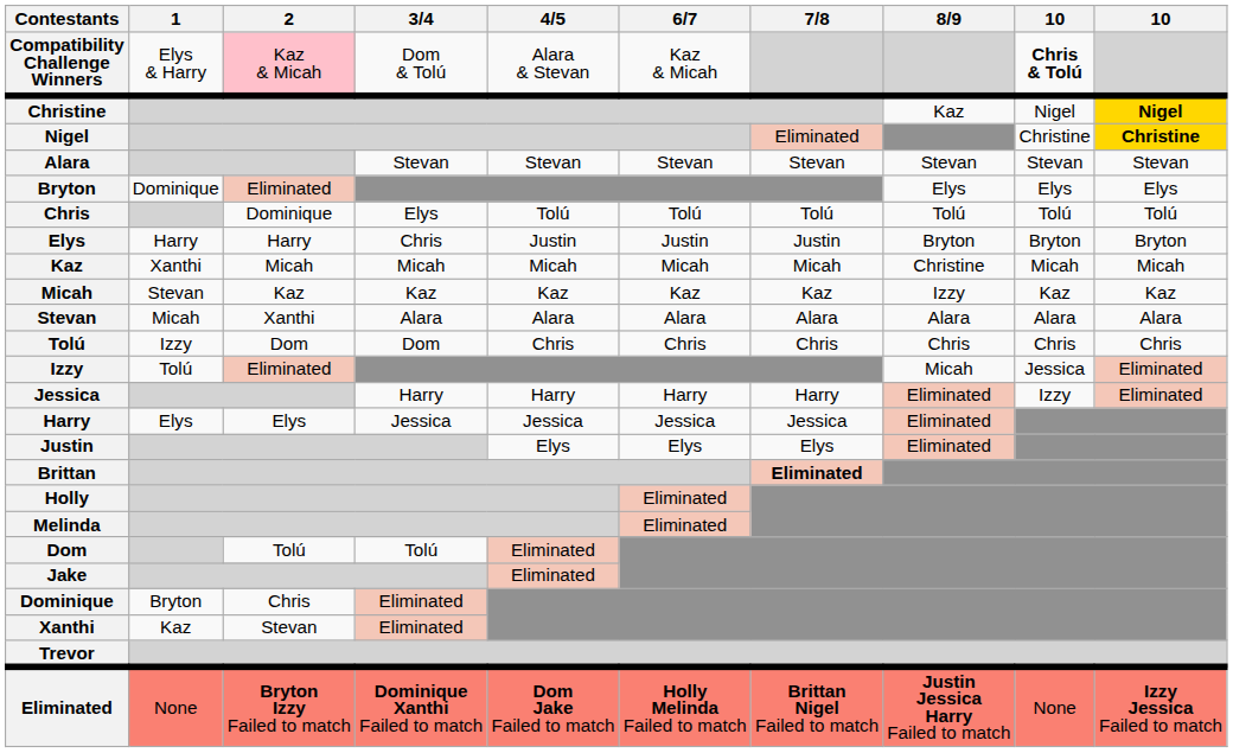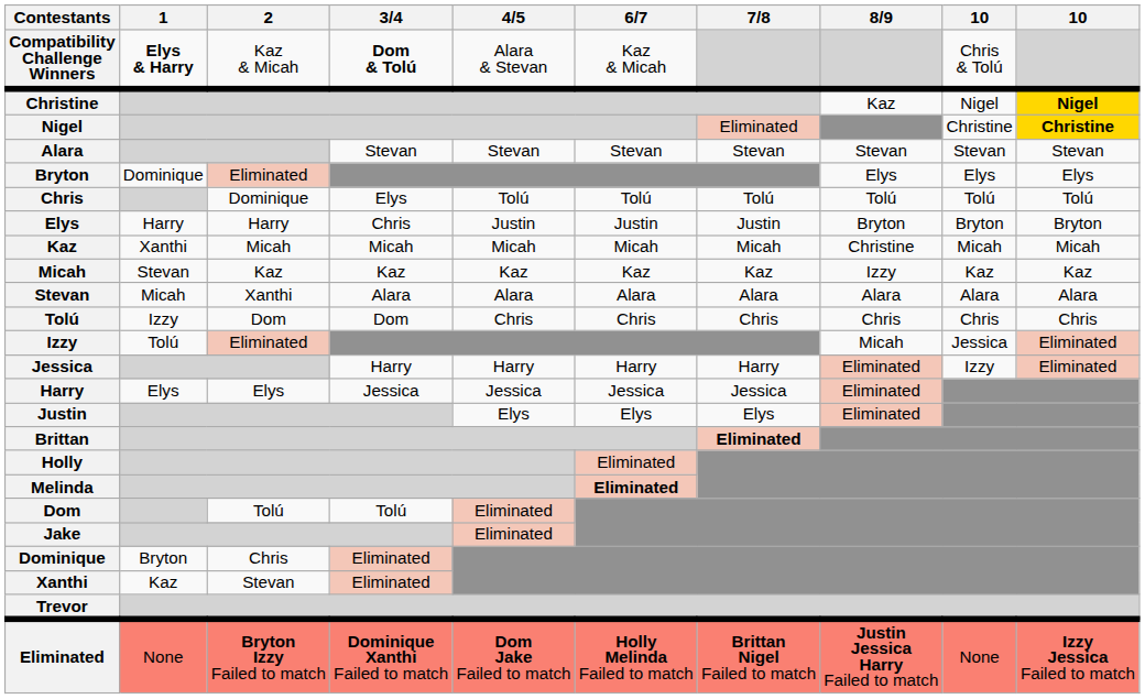Compatibility Challenge Winners | 1: normal -> bold
Compatibility Challenge Winners | 2: pink background -> no background
Compatibility Challenge Winners | 3/4: normal -> bold
Compatibility Challenge Winners | column 9: bold -> normal
Melinda | 6/7: normal -> bold
